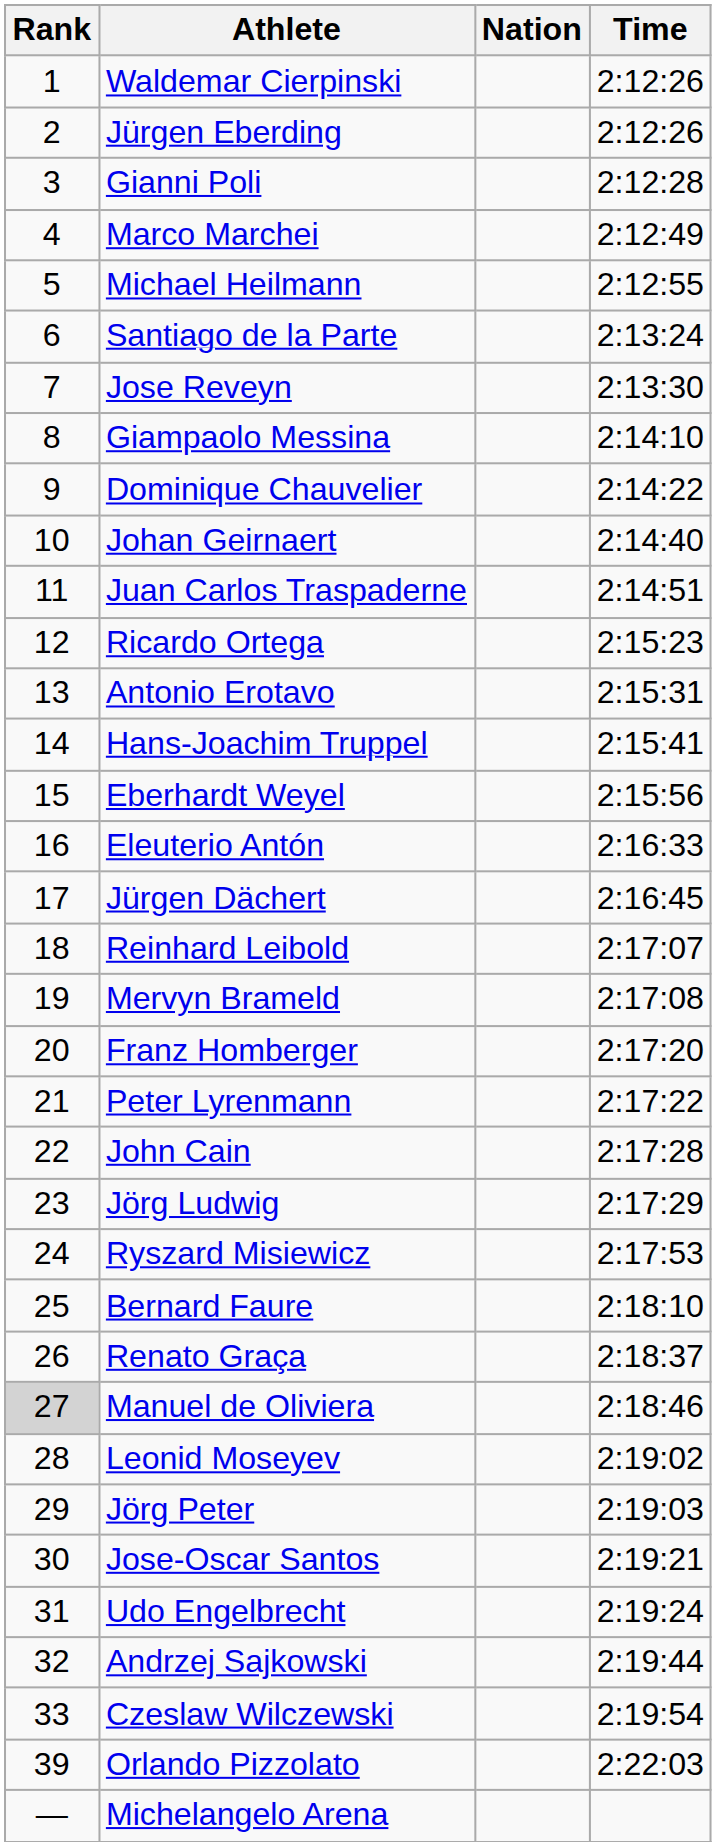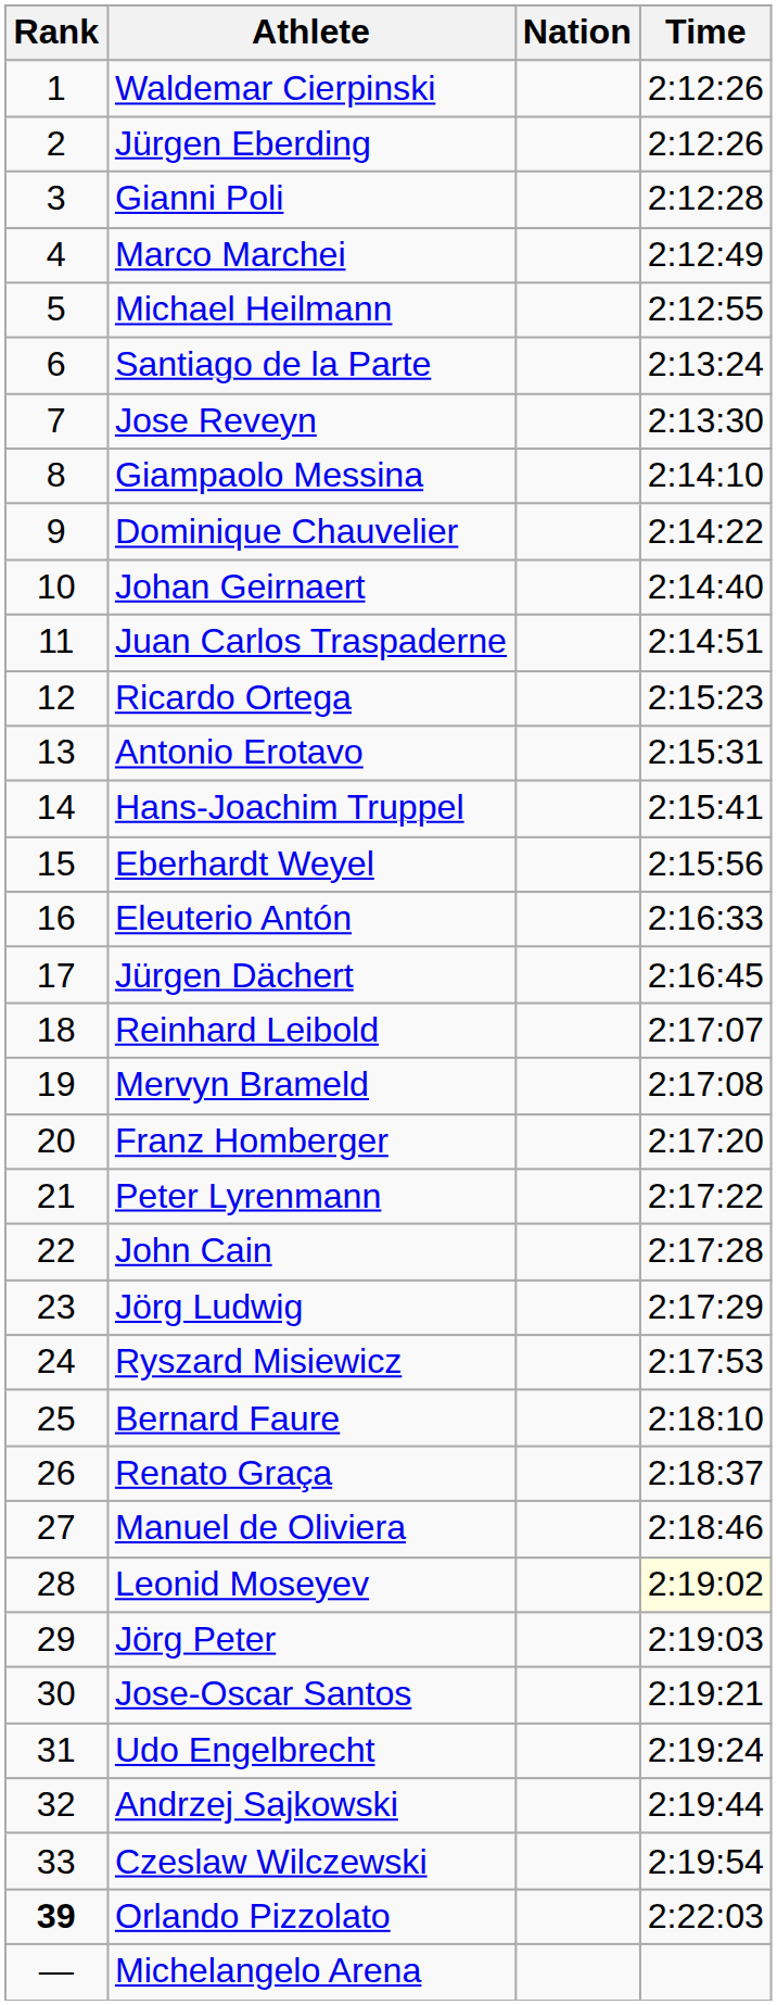Manuel de Oliviera | Rank: lightgrey background -> no background
Leonid Moseyev | Time: no background -> lightyellow background
Orlando Pizzolato | Rank: normal -> bold
